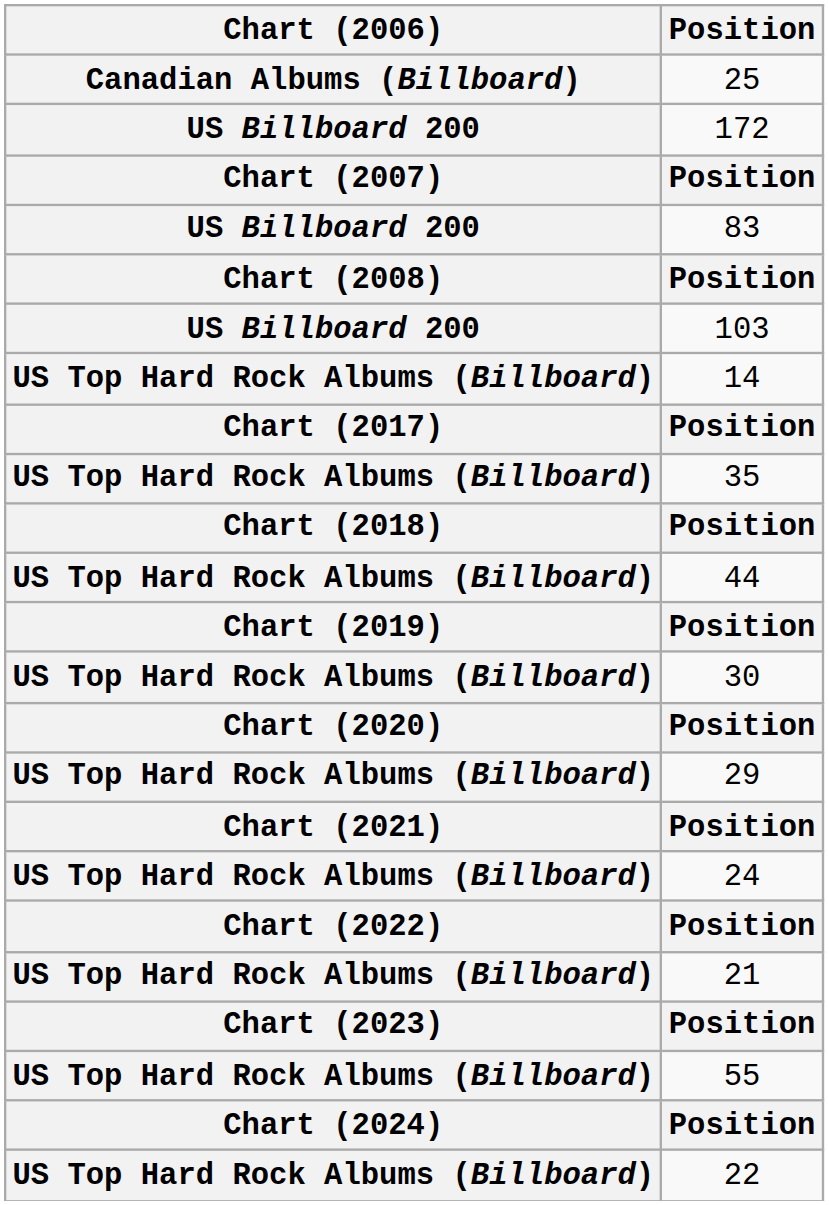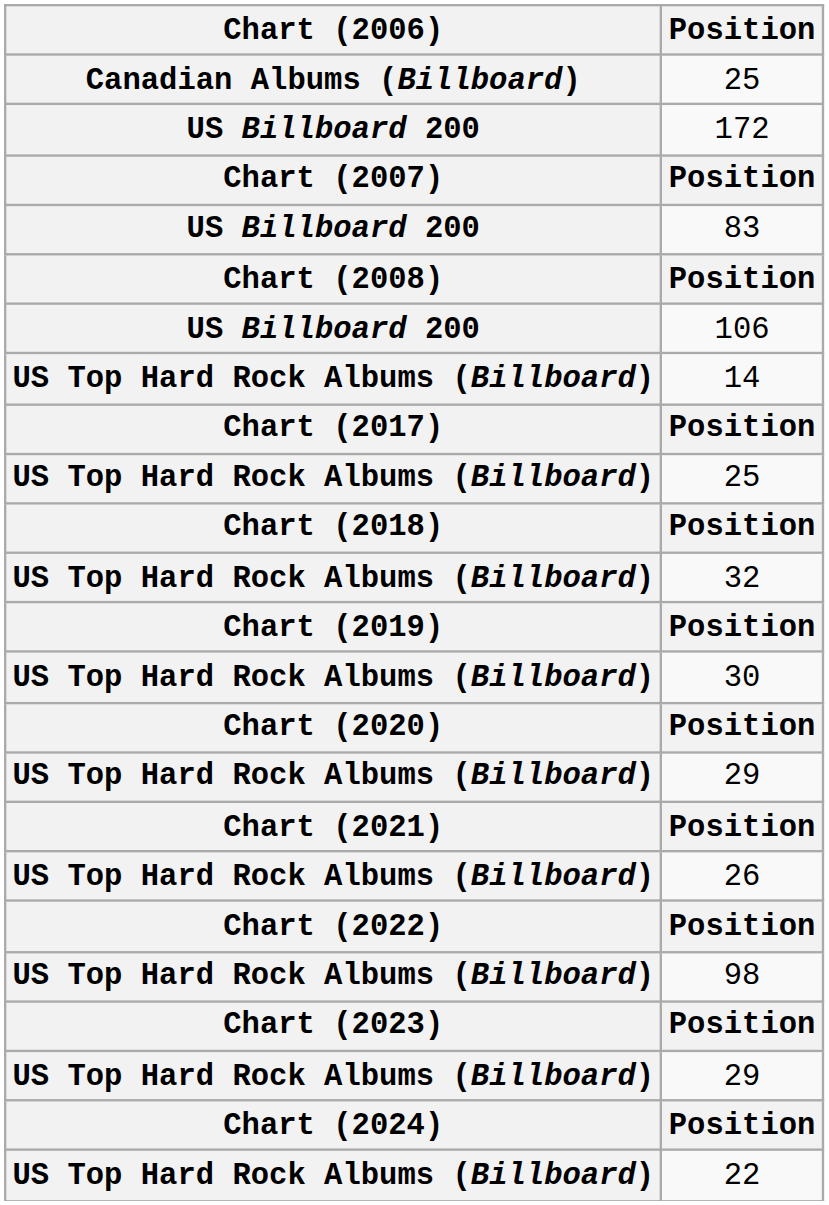row 7 | Position: 103 -> 106
row 10 | Position: 35 -> 25
row 12 | Position: 44 -> 32
row 18 | Position: 24 -> 26
row 20 | Position: 21 -> 98
row 22 | Position: 55 -> 29
